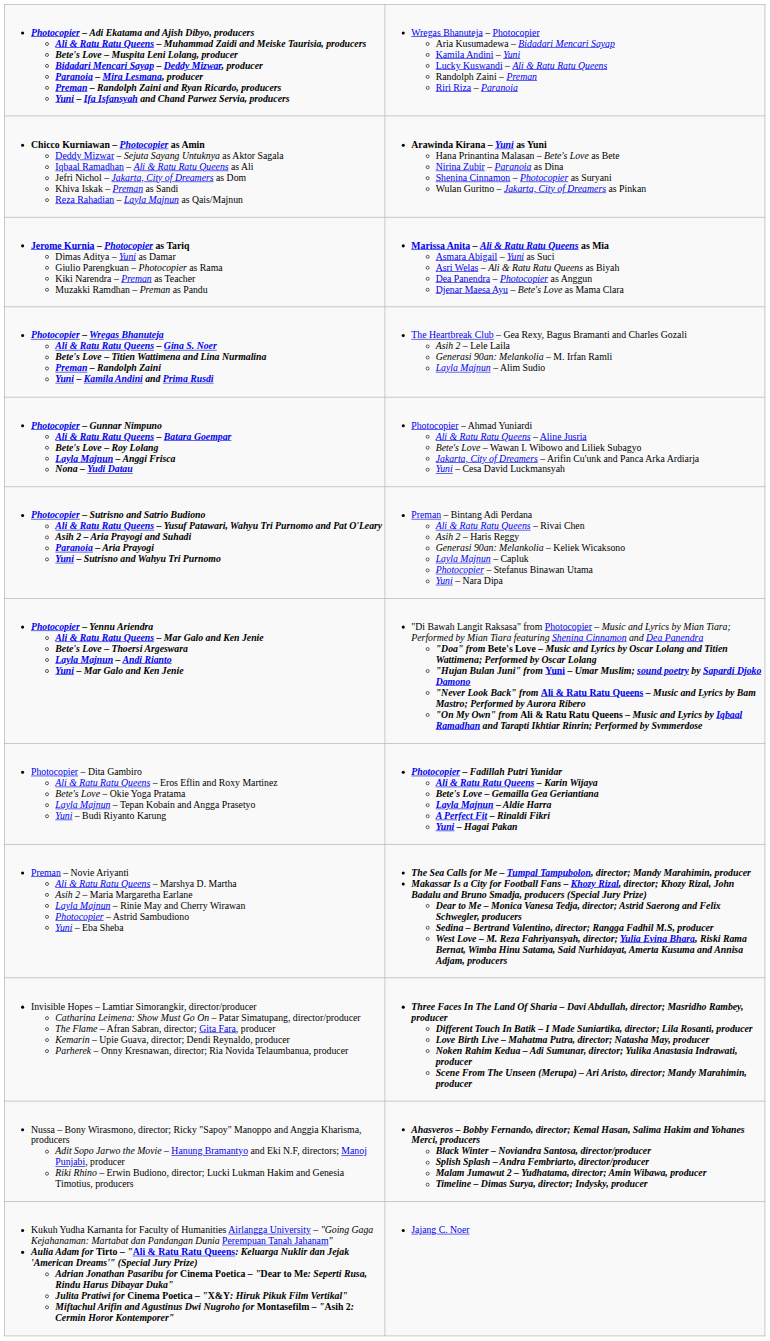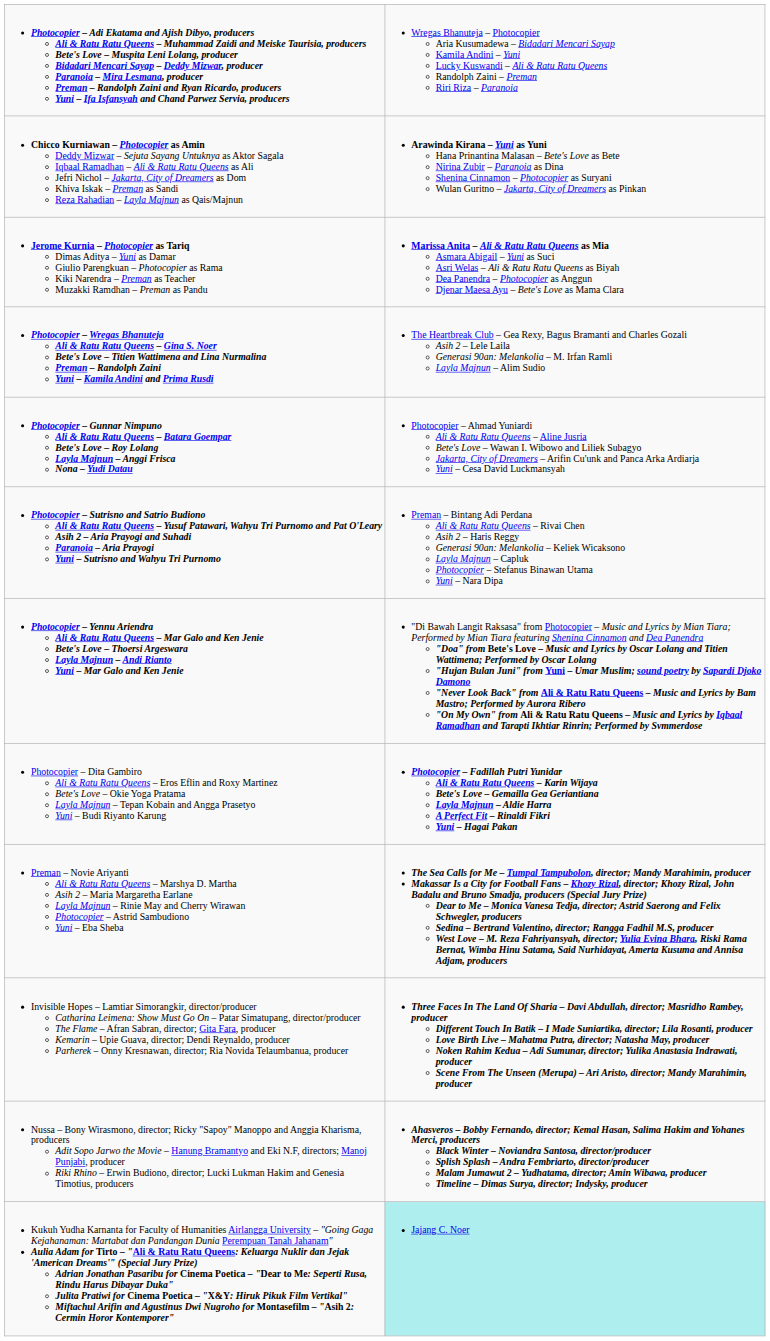row 12 | column 2: no background -> paleturquoise background
